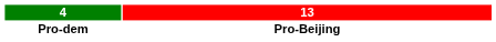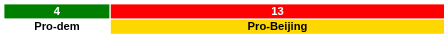Pro-dem | 13: no background -> gold background
